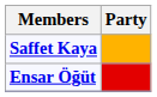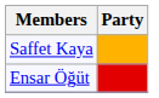Saffet Kaya | Members: bold -> normal
Ensar Öğüt | Members: bold -> normal
